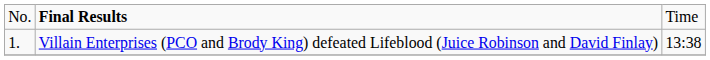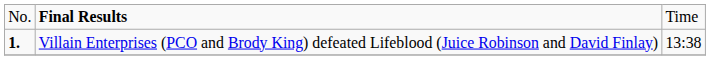row 2 | column 1: normal -> bold
